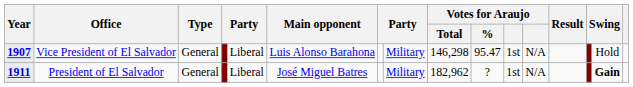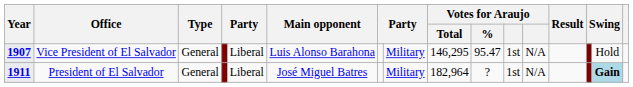1907 | Votes for Araujo / Total: 146,298 -> 146,295
1911 | Votes for Araujo / Total: 182,962 -> 182,964
1911 | column 15: no background -> lightblue background
